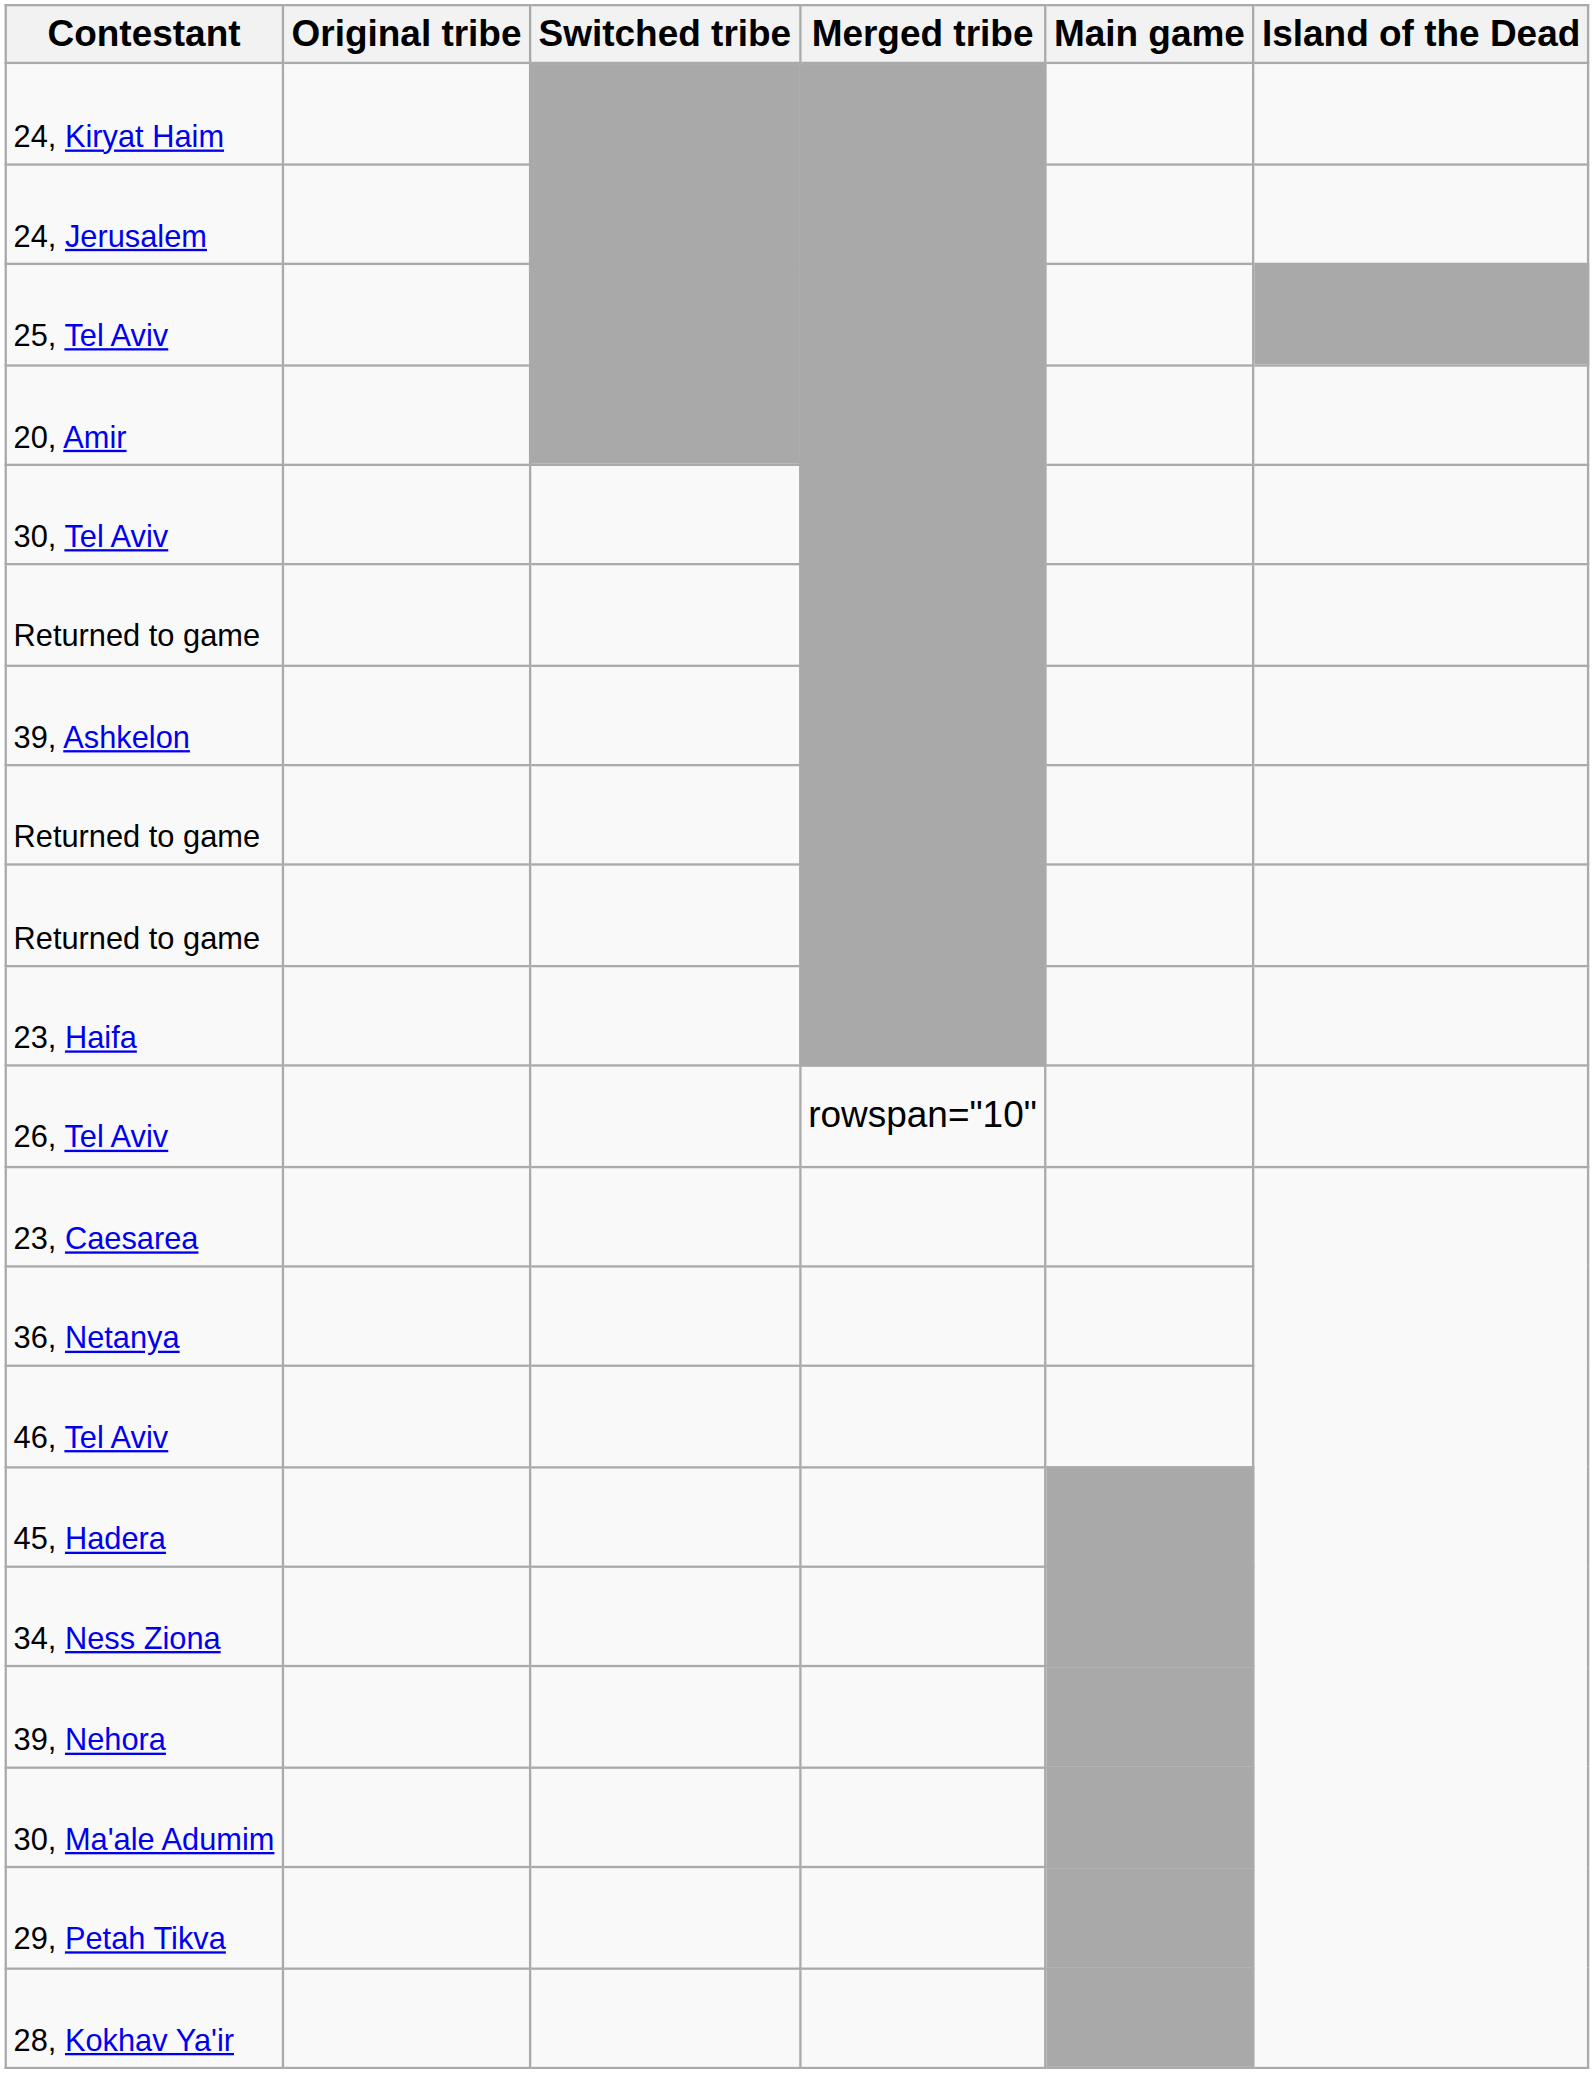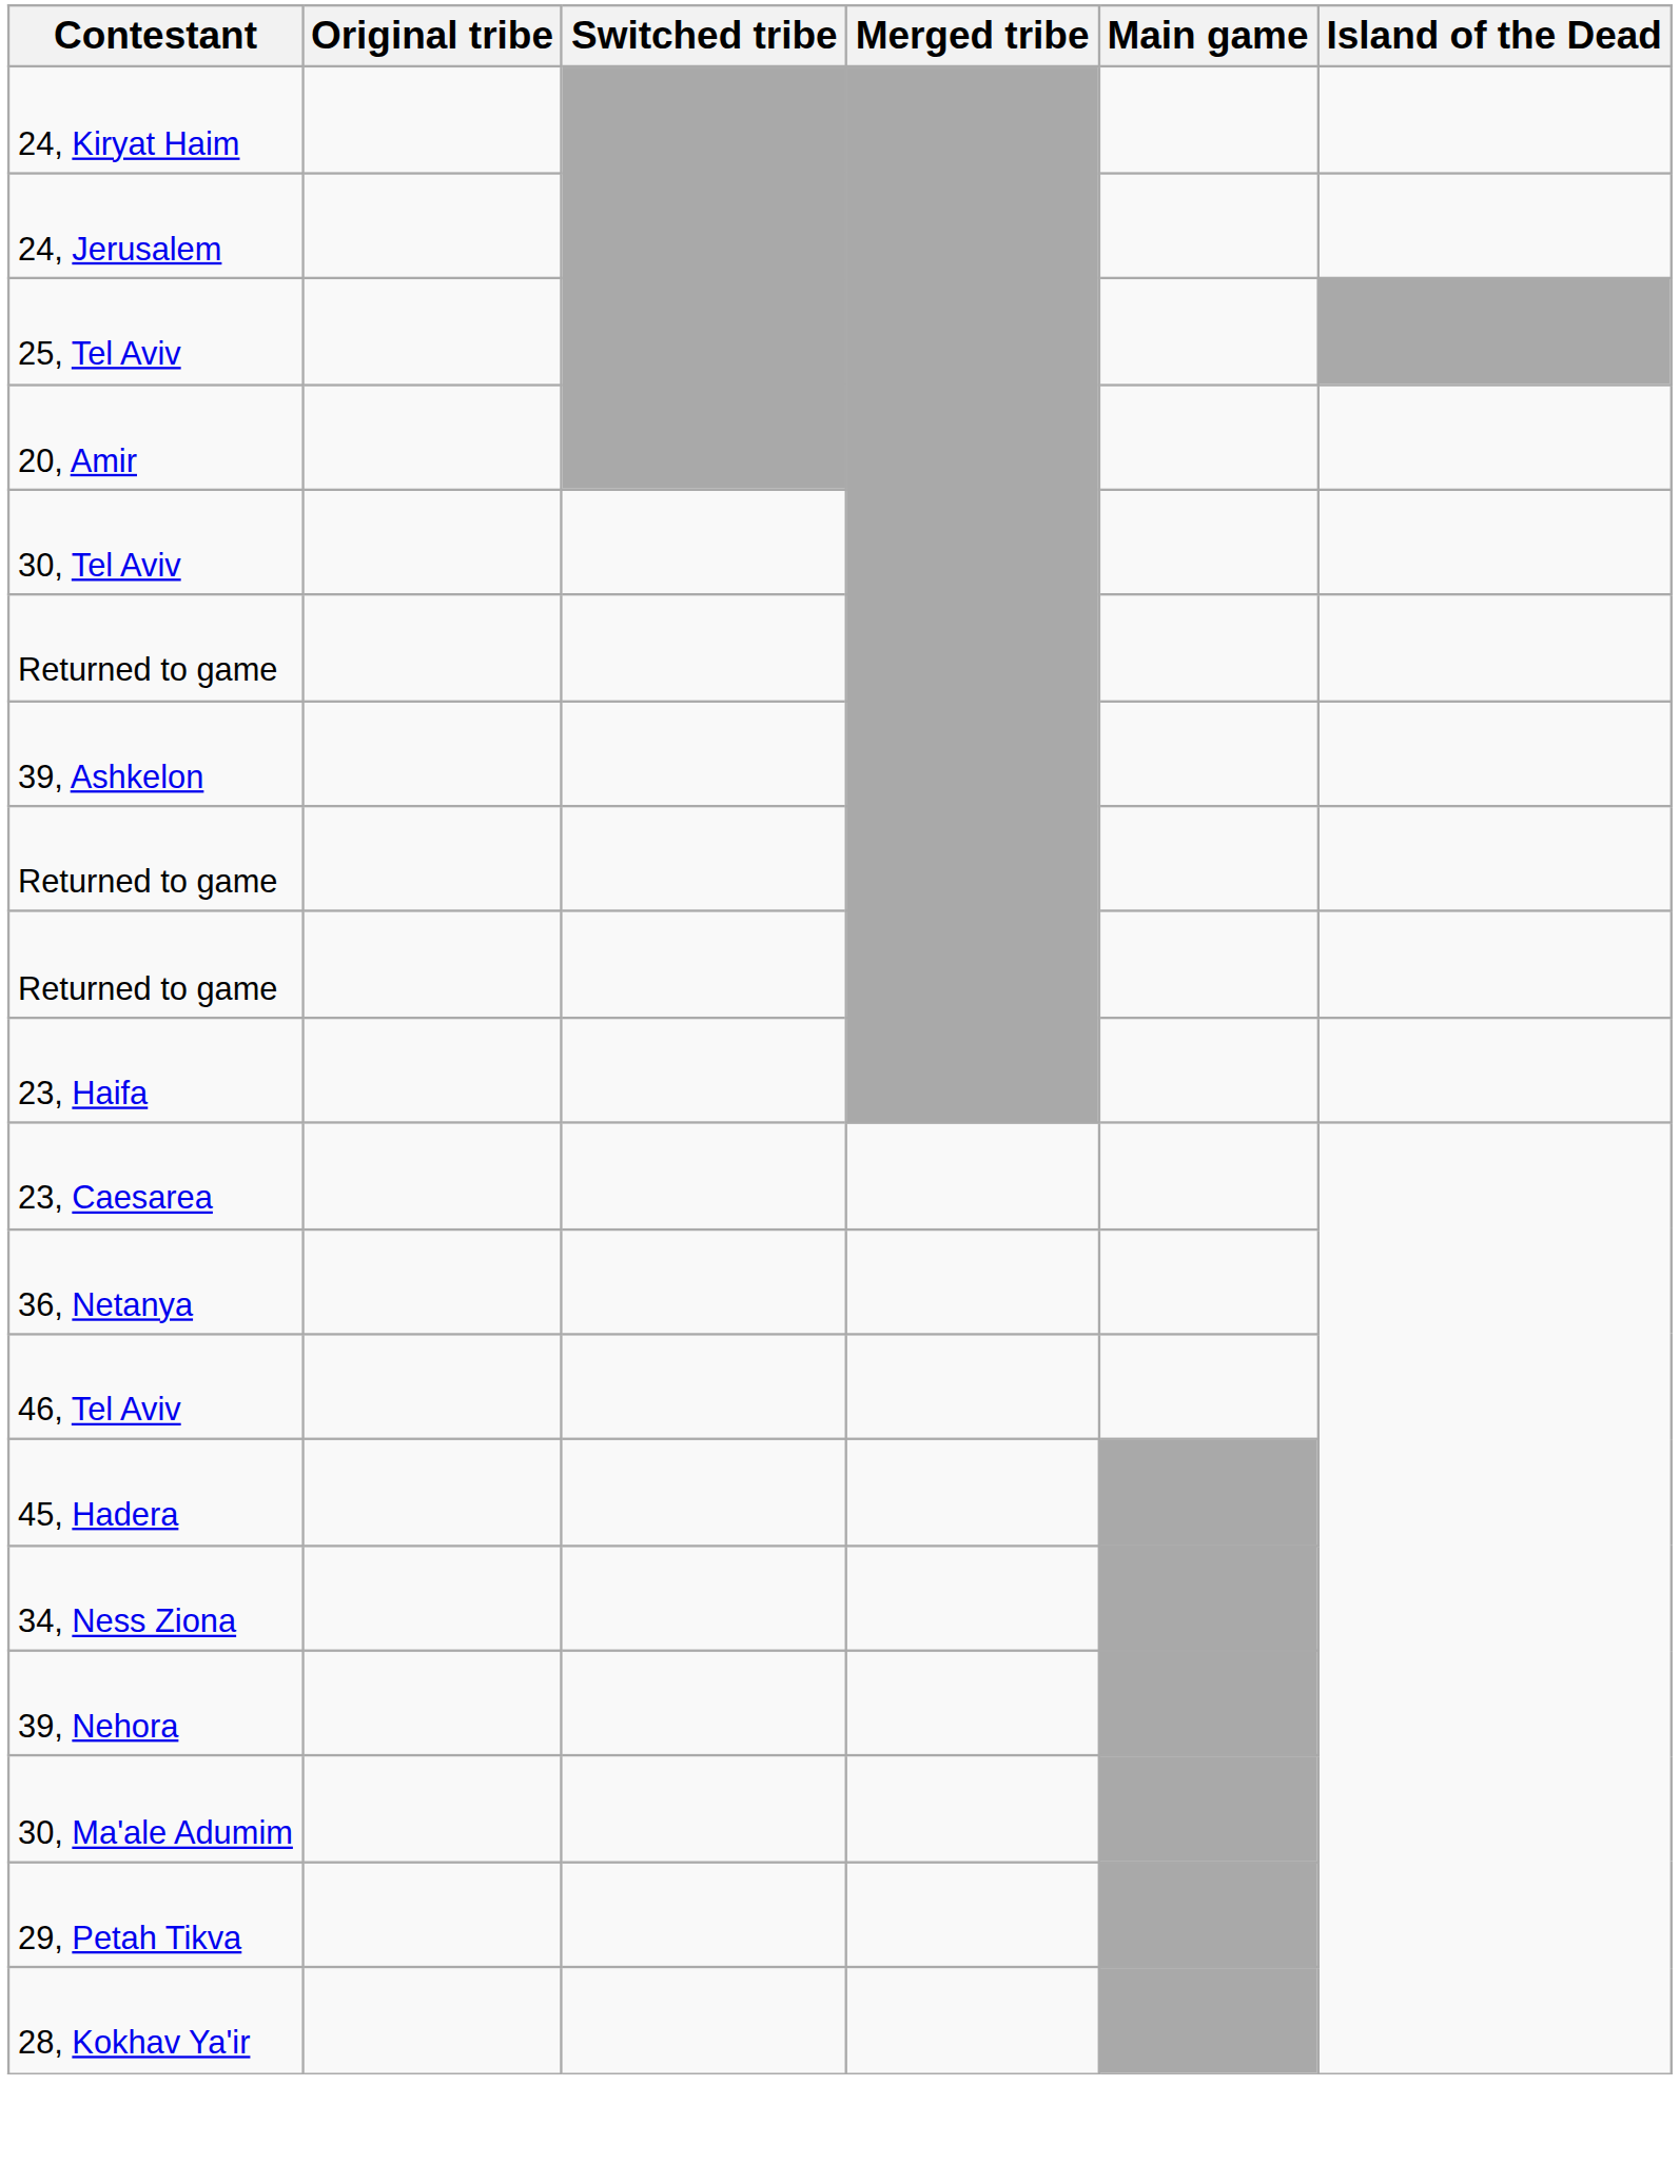- row: 26, Tel Aviv | rowspan="10"
